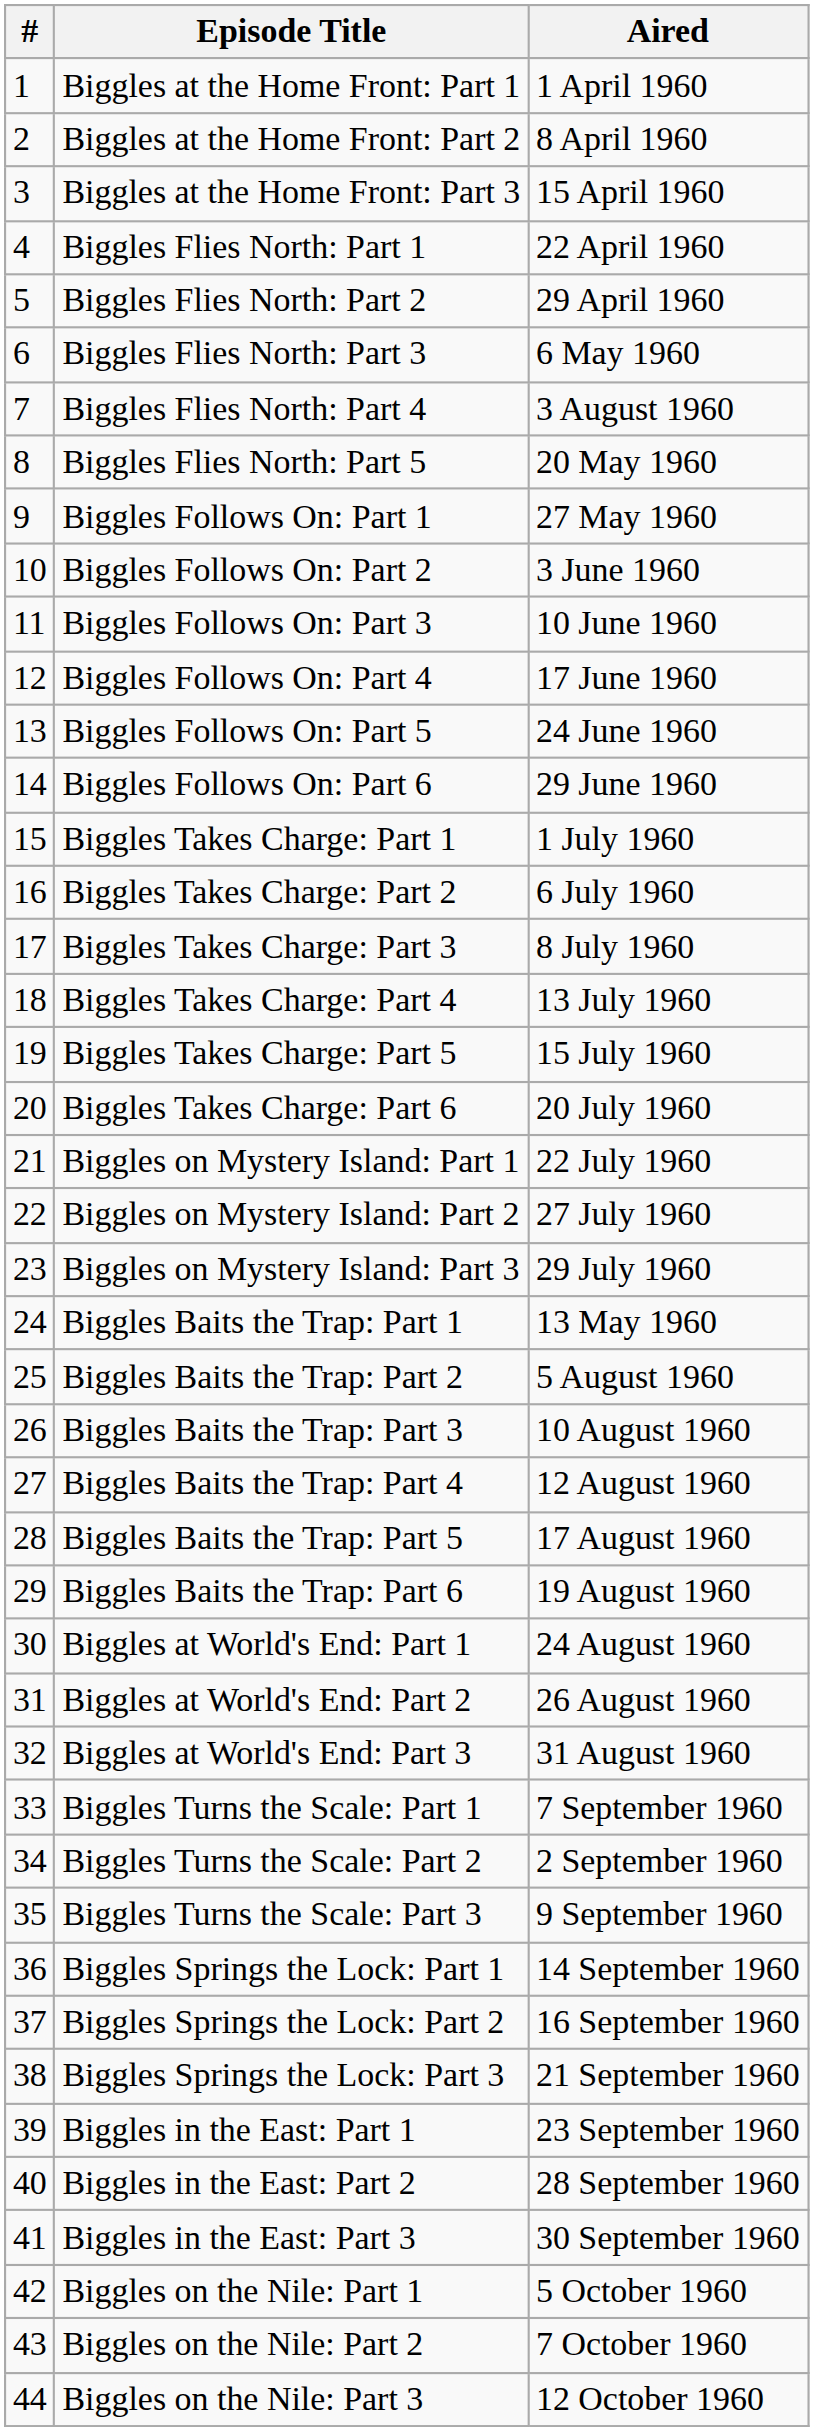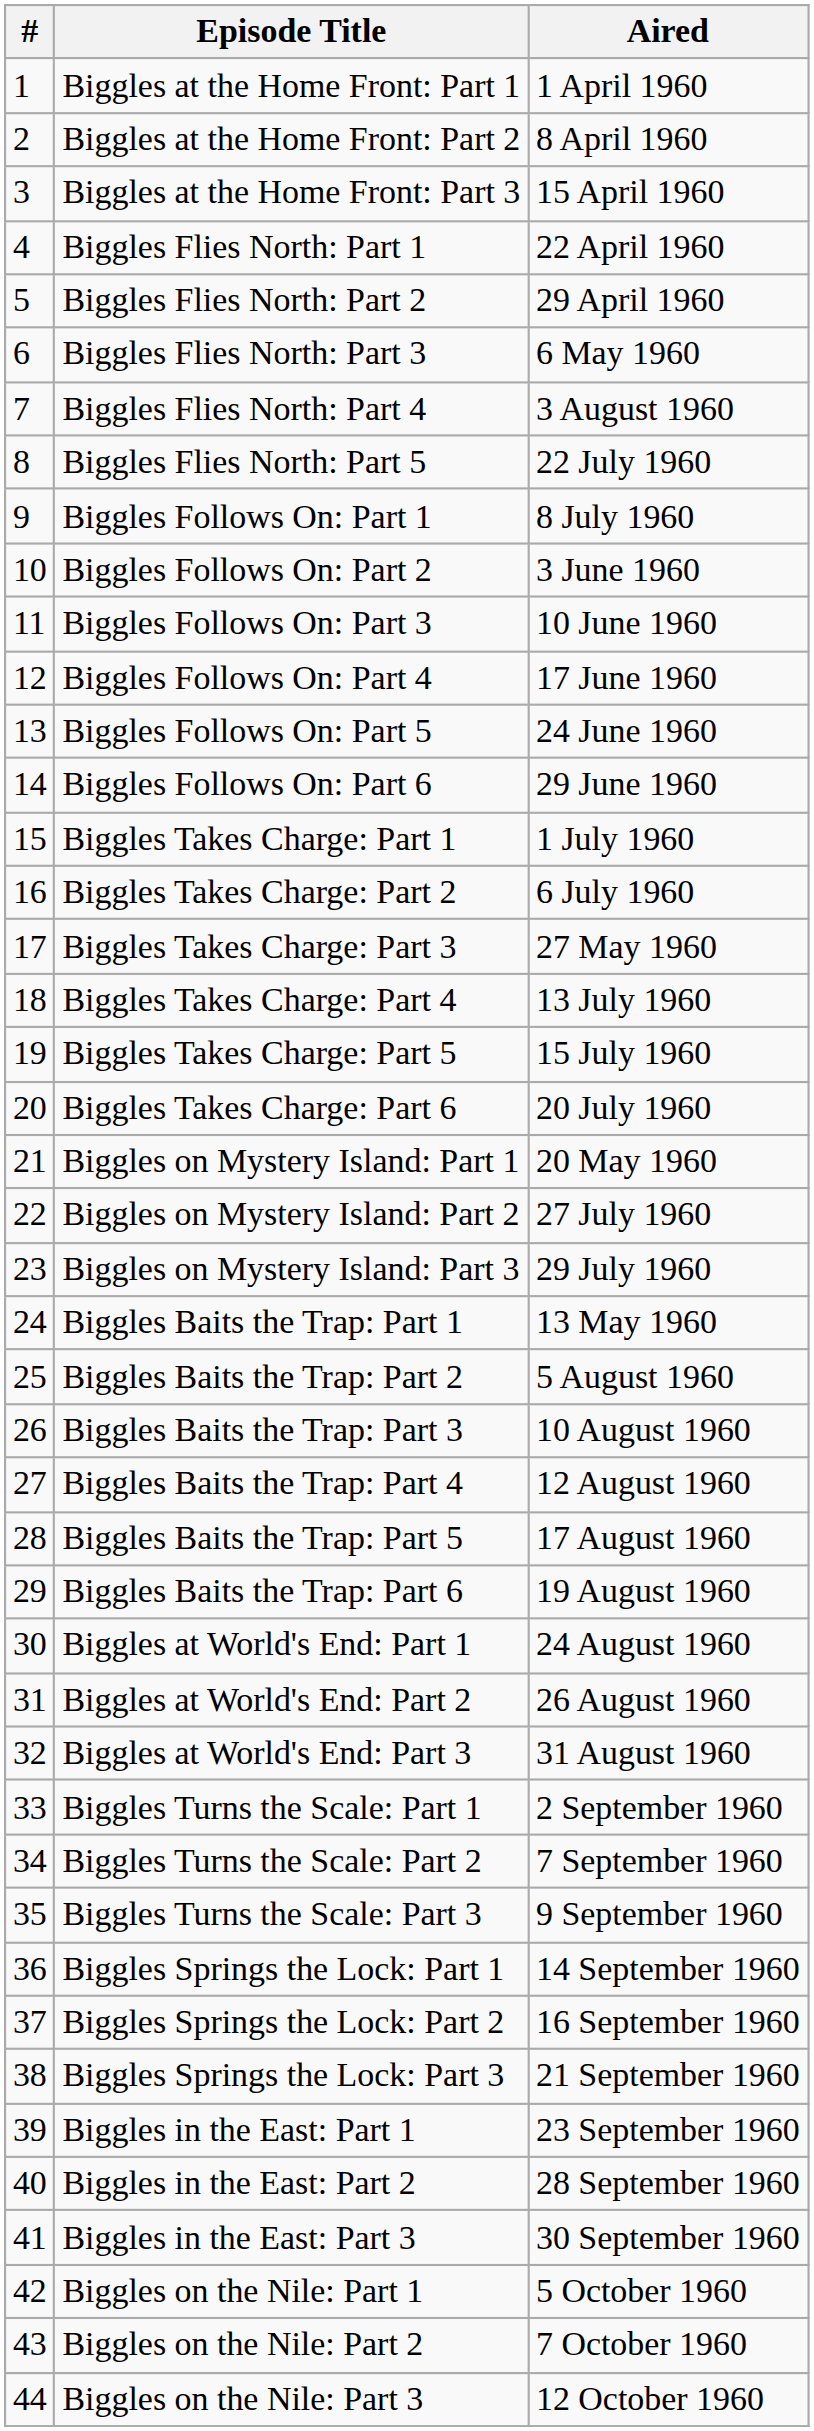Biggles Flies North: Part 5 | Aired: 20 May 1960 -> 22 July 1960
Biggles Follows On: Part 1 | Aired: 27 May 1960 -> 8 July 1960
Biggles Takes Charge: Part 3 | Aired: 8 July 1960 -> 27 May 1960
Biggles on Mystery Island: Part 1 | Aired: 22 July 1960 -> 20 May 1960
Biggles Turns the Scale: Part 1 | Aired: 7 September 1960 -> 2 September 1960
Biggles Turns the Scale: Part 2 | Aired: 2 September 1960 -> 7 September 1960
